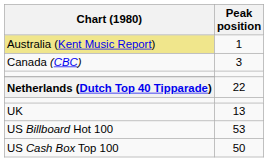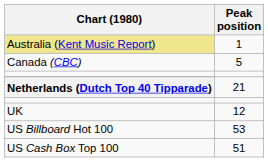row 3 | Peak position: 3 -> 5
row 5 | Peak position: 22 -> 21
row 7 | Peak position: 13 -> 12
row 9 | Peak position: 50 -> 51
